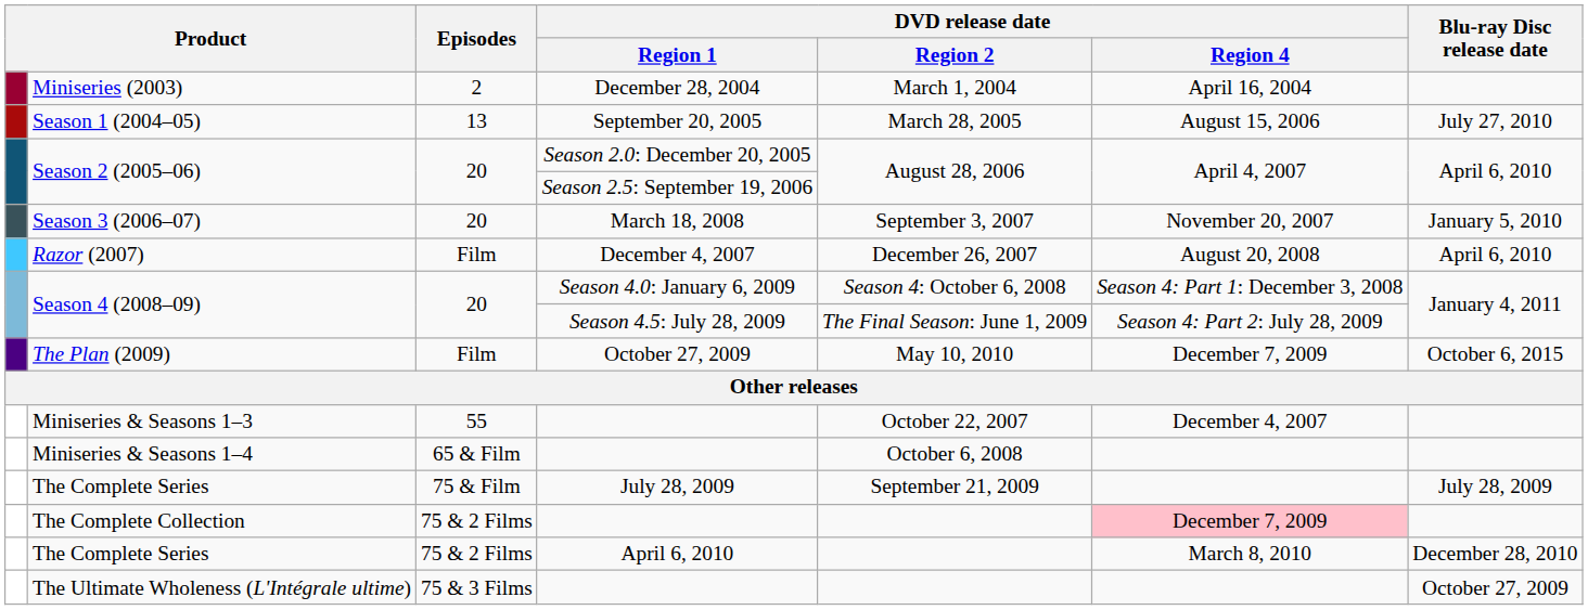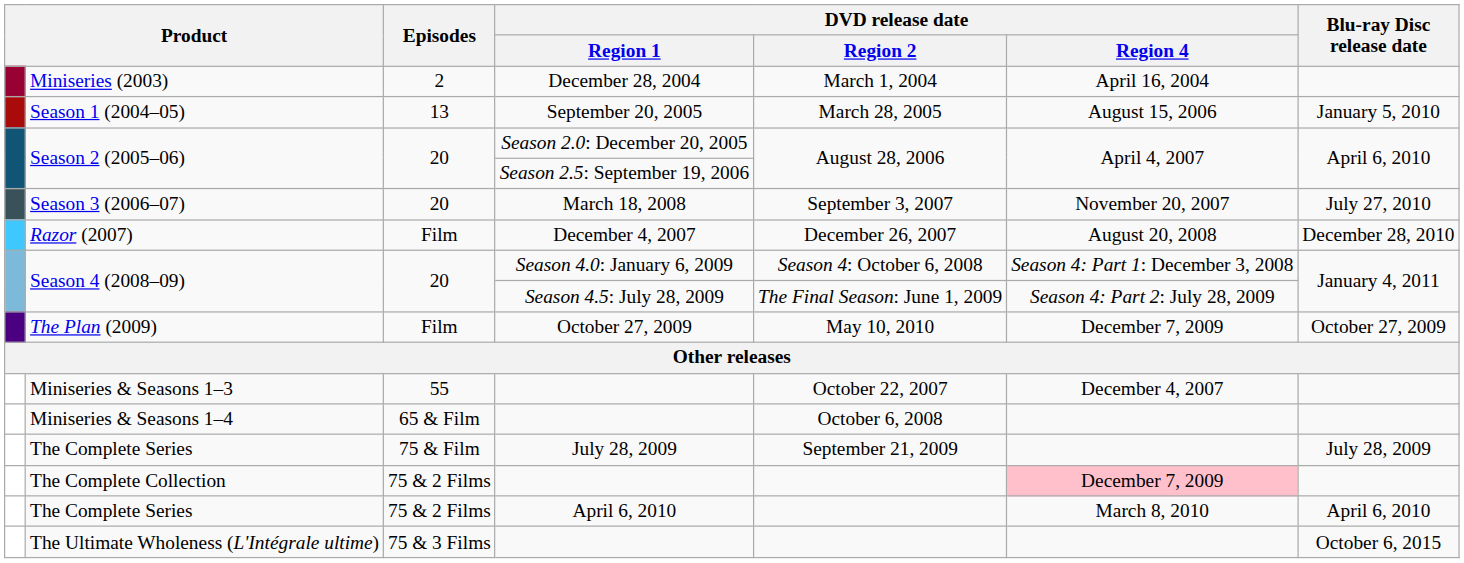Season 1 (2004–05) | Blu-ray Disc release date: July 27, 2010 -> January 5, 2010
Season 3 (2006–07) | Blu-ray Disc release date: January 5, 2010 -> July 27, 2010
Razor (2007) | Blu-ray Disc release date: April 6, 2010 -> December 28, 2010
The Plan (2009) | Blu-ray Disc release date: October 6, 2015 -> October 27, 2009
The Complete Series / April 6, 2010 | Blu-ray Disc release date: December 28, 2010 -> April 6, 2010
The Ultimate Wholeness (L'Intégrale ultime) | Blu-ray Disc release date: October 27, 2009 -> October 6, 2015
